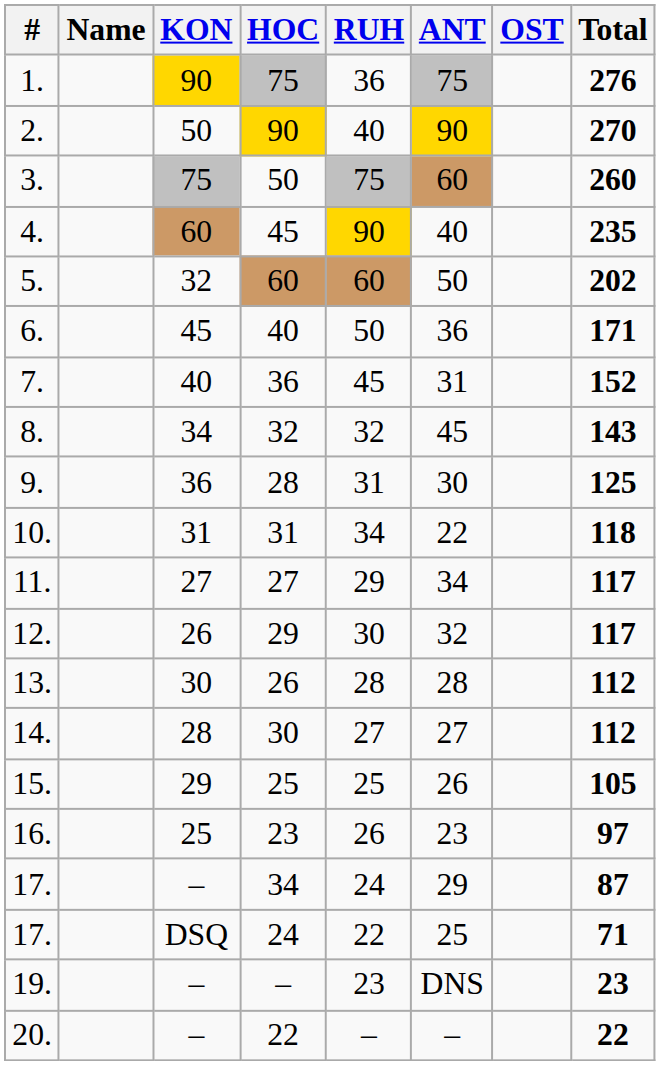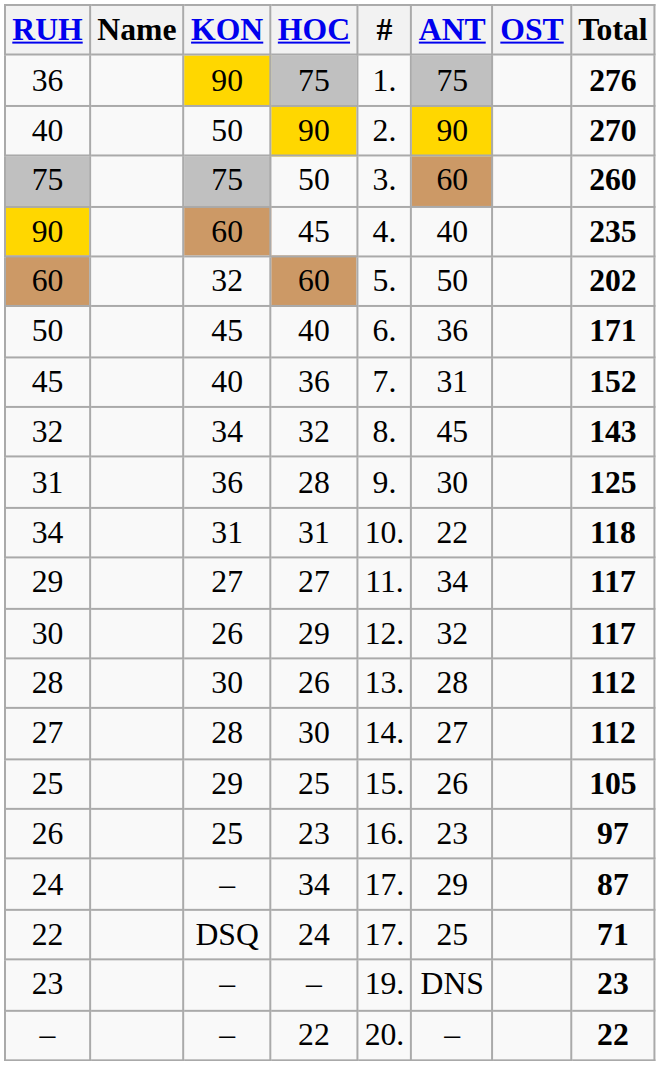columns swapped: # <-> RUH
